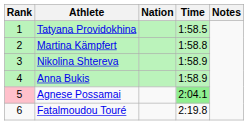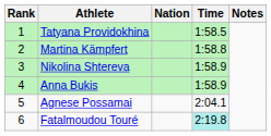Agnese Possamai | Rank: pink background -> no background
Agnese Possamai | Time: lightgreen background -> no background
Fatalmoudou Touré | Time: no background -> paleturquoise background
